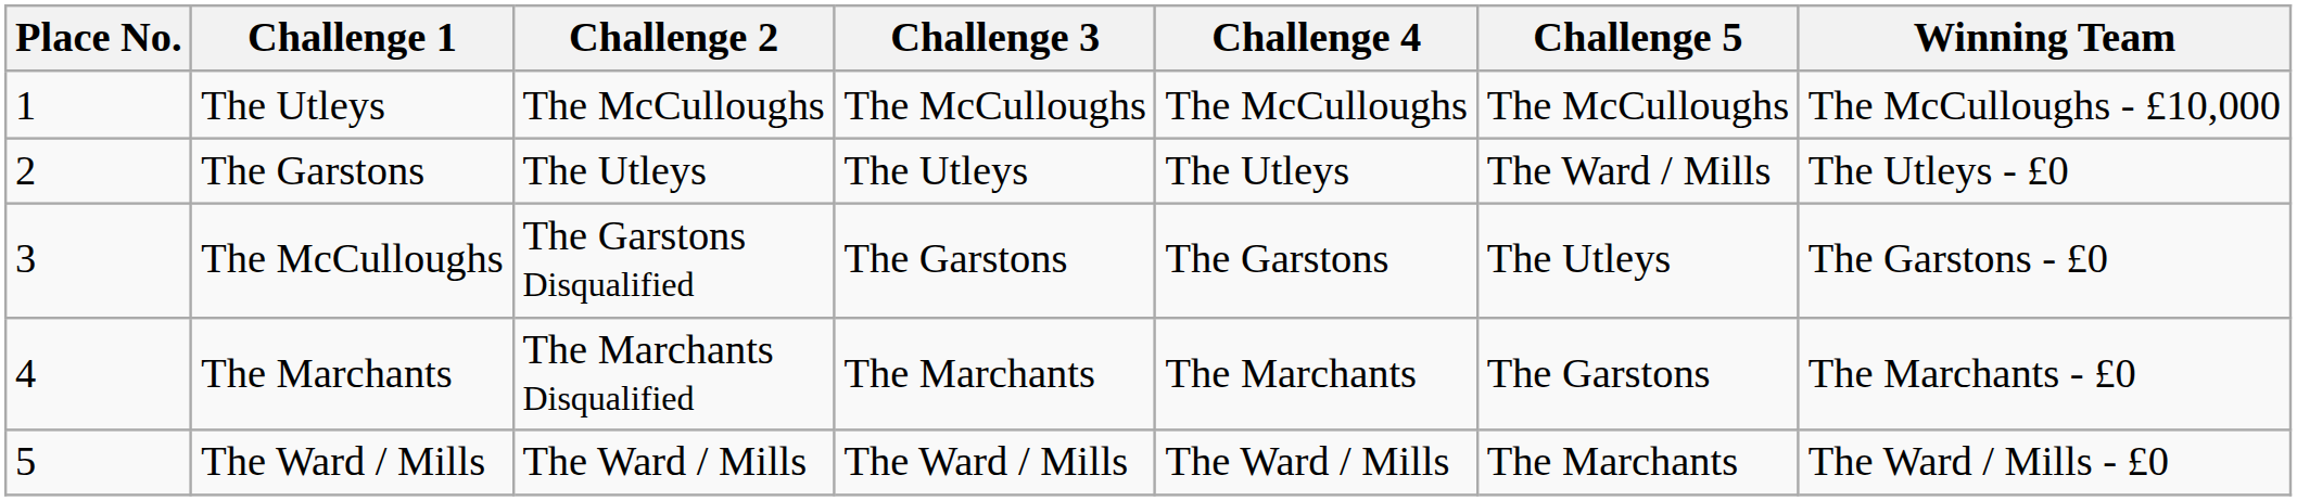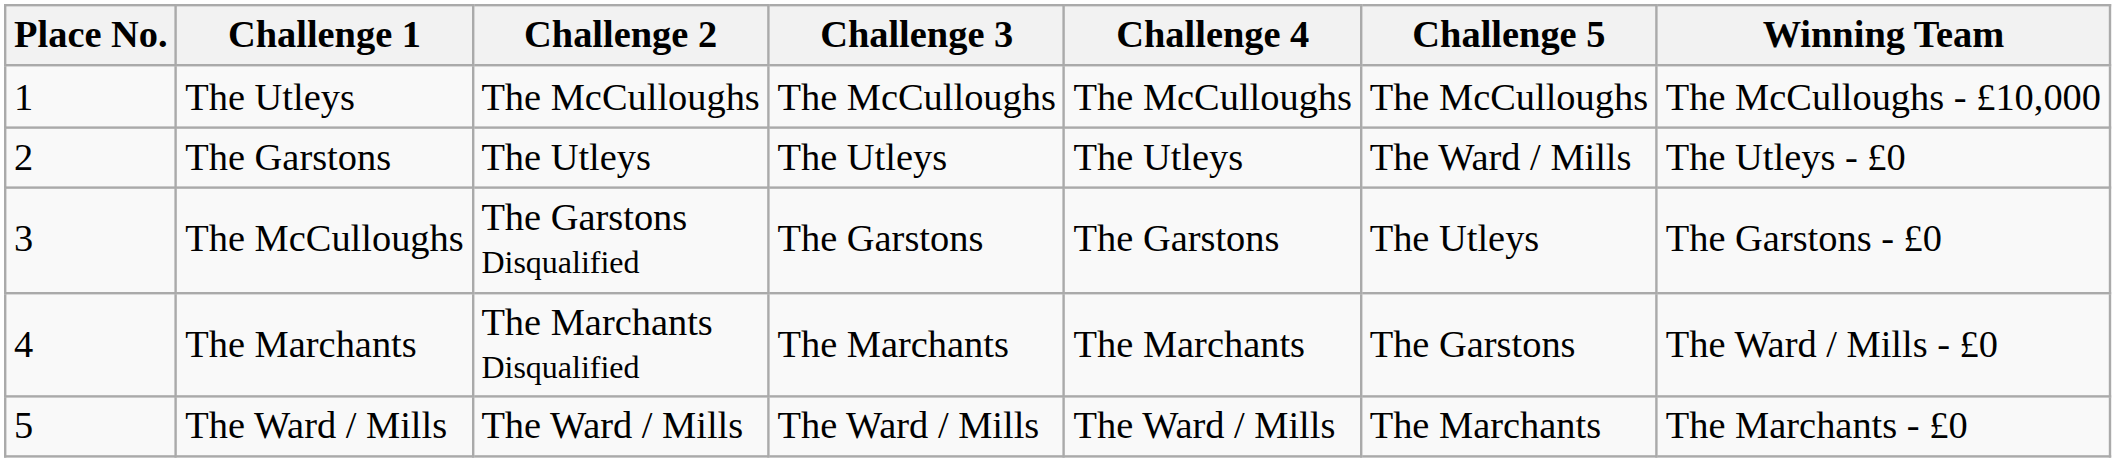row 5 | Winning Team: The Marchants - £0 -> The Ward / Mills - £0
row 6 | Winning Team: The Ward / Mills - £0 -> The Marchants - £0
